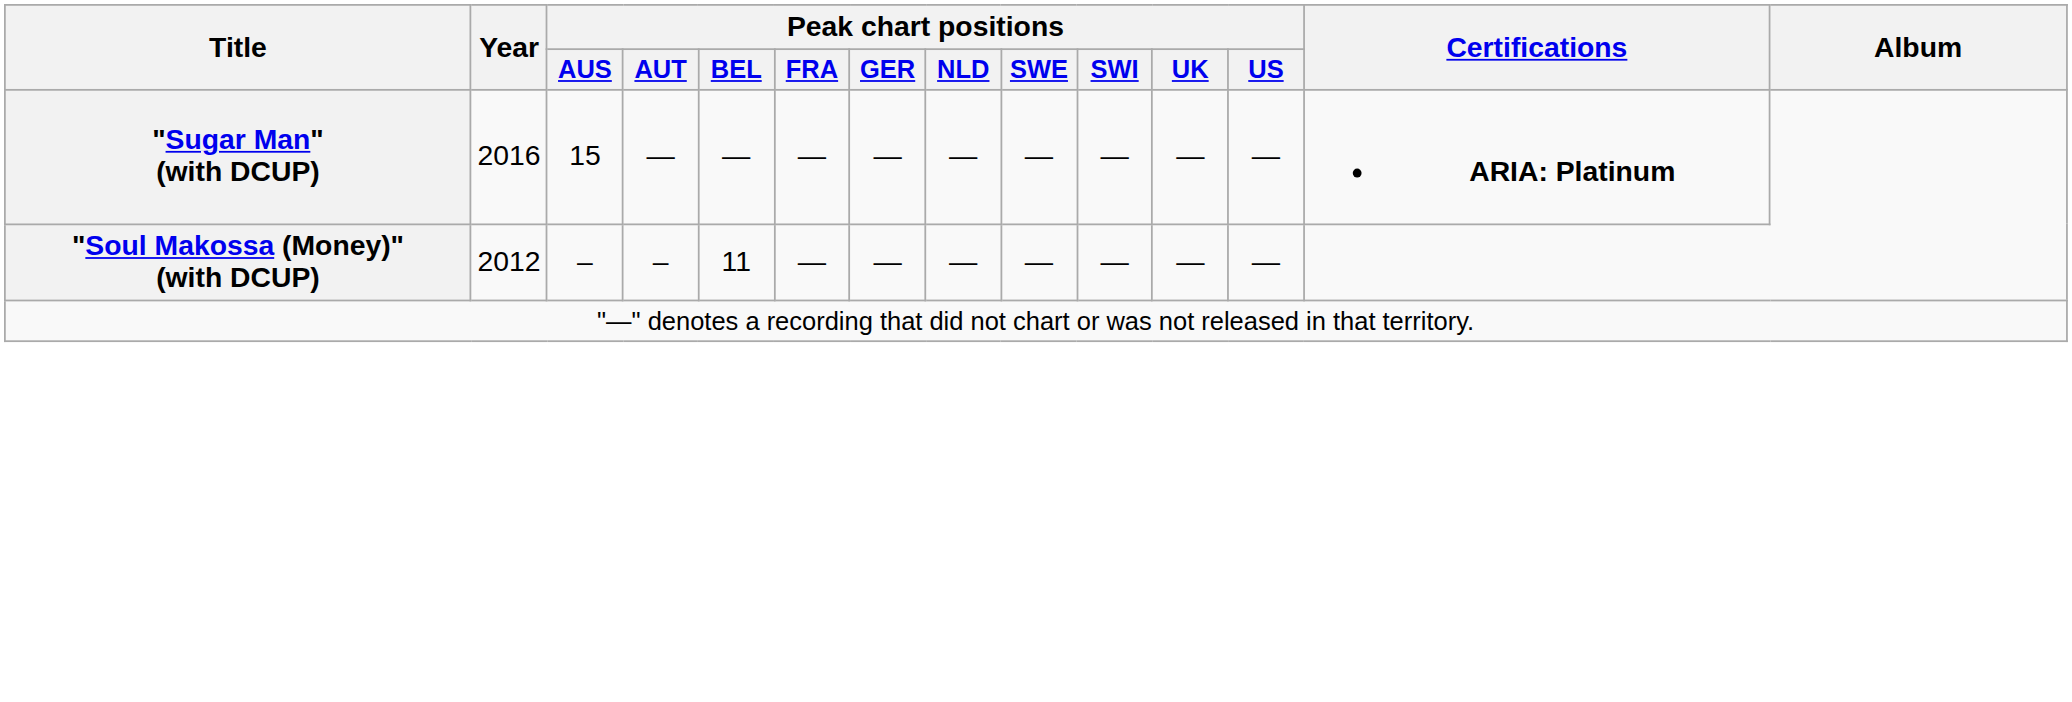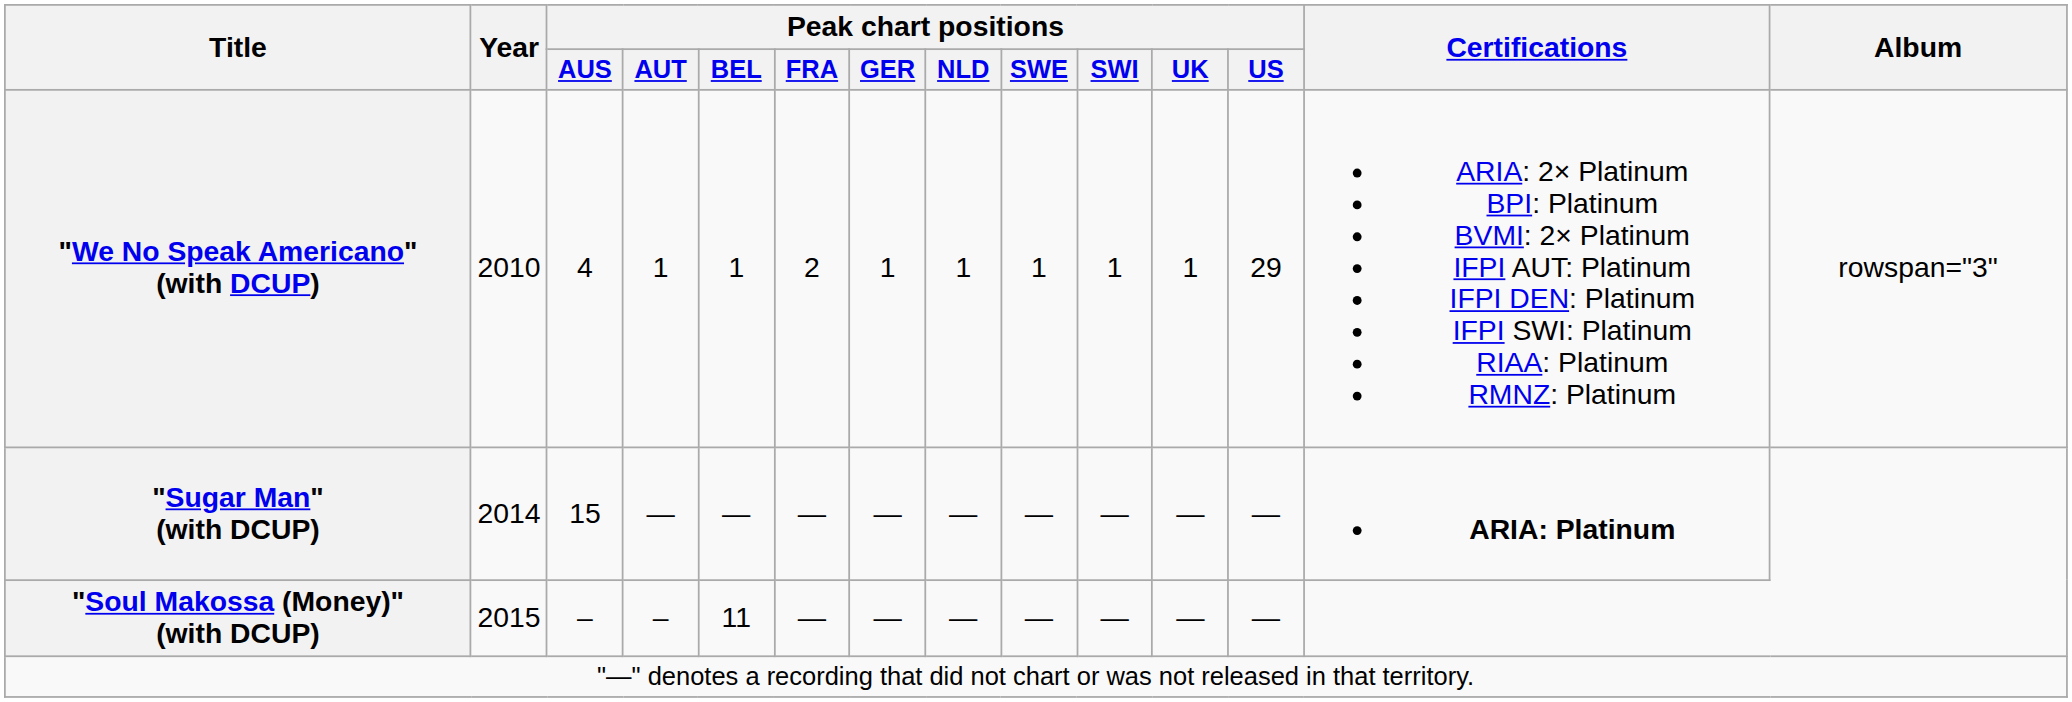+ row: "We No Speak Americano" (with DCUP) | 2010 | 4 | 1 | 1 | 2 | 1 | 1 | 1 | 1 | 1 | 29 | ARIA: 2× Platinum BPI: Platinum BVMI: 2× Platinum IFPI AUT: Platinum IFPI DEN: Platinum IFPI SWI: Platinum RIAA: Platinum RMNZ: Platinum | rowspan="3"
"Sugar Man" (with DCUP) | Year: 2016 -> 2014
"Soul Makossa (Money)" (with DCUP) | Year: 2012 -> 2015
